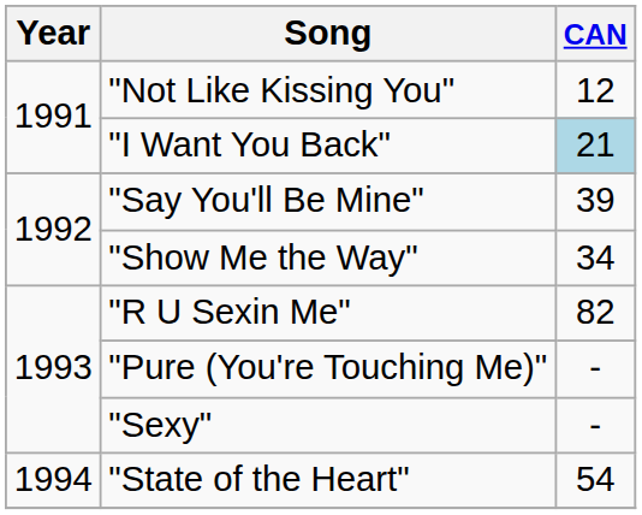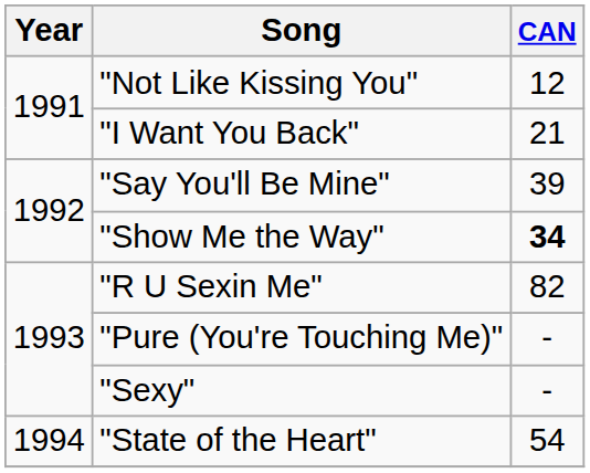"I Want You Back" | CAN: lightblue background -> no background
"Show Me the Way" | CAN: normal -> bold
